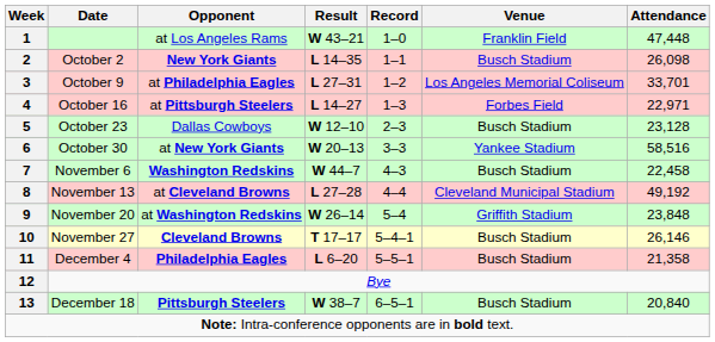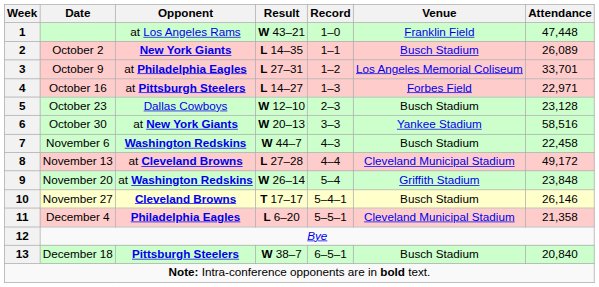2 | Attendance: 26,098 -> 26,089
8 | Attendance: 49,192 -> 49,172
11 | Venue: Busch Stadium -> Cleveland Municipal Stadium
